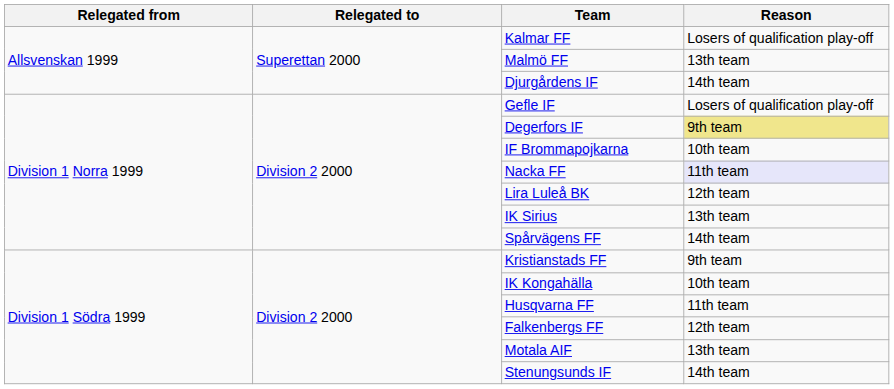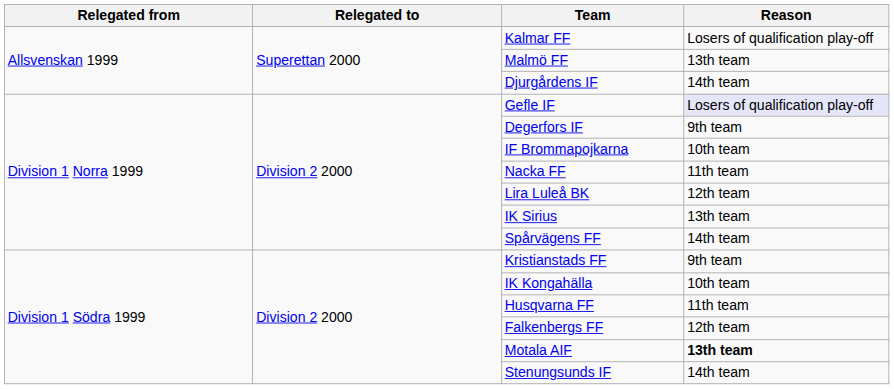Gefle IF | Reason: no background -> lavender background
Degerfors IF | Reason: khaki background -> no background
Nacka FF | Reason: lavender background -> no background
Motala AIF | Reason: normal -> bold
